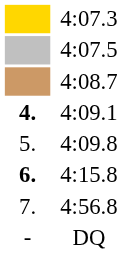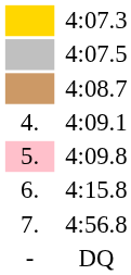4:09.1 | column 1: bold -> normal
4:09.8 | column 1: no background -> pink background
4:15.8 | column 1: bold -> normal
